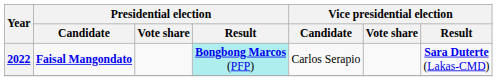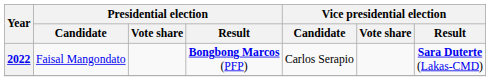2022 | Presidential election / Candidate: bold -> normal
2022 | Presidential election / Result: paleturquoise background -> no background
